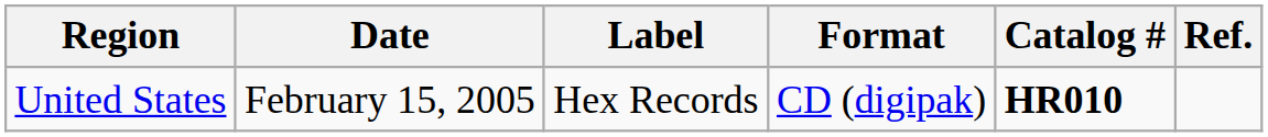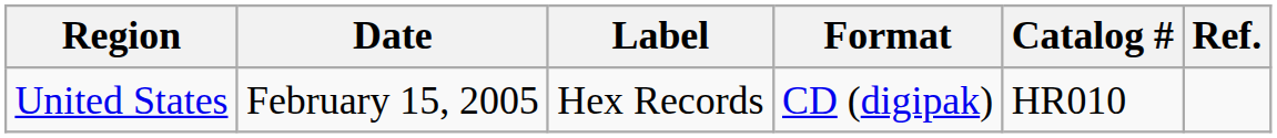United States | Catalog #: bold -> normal
